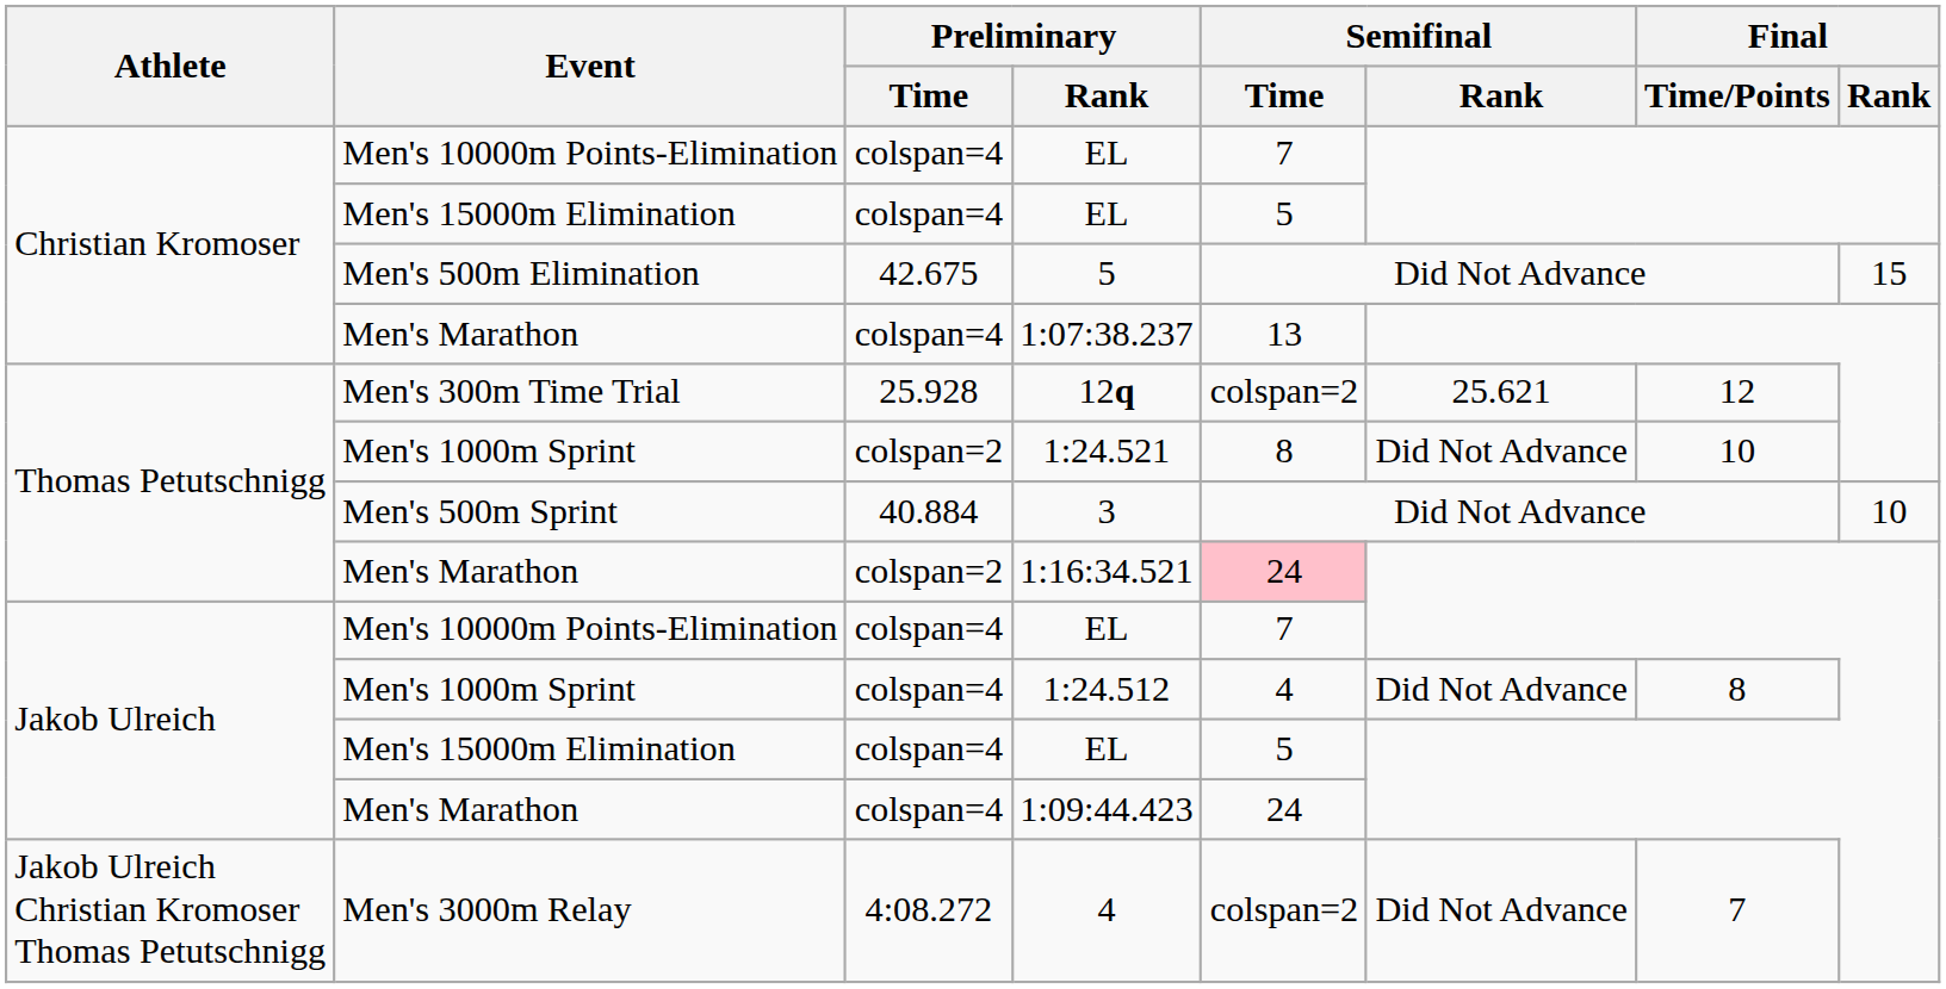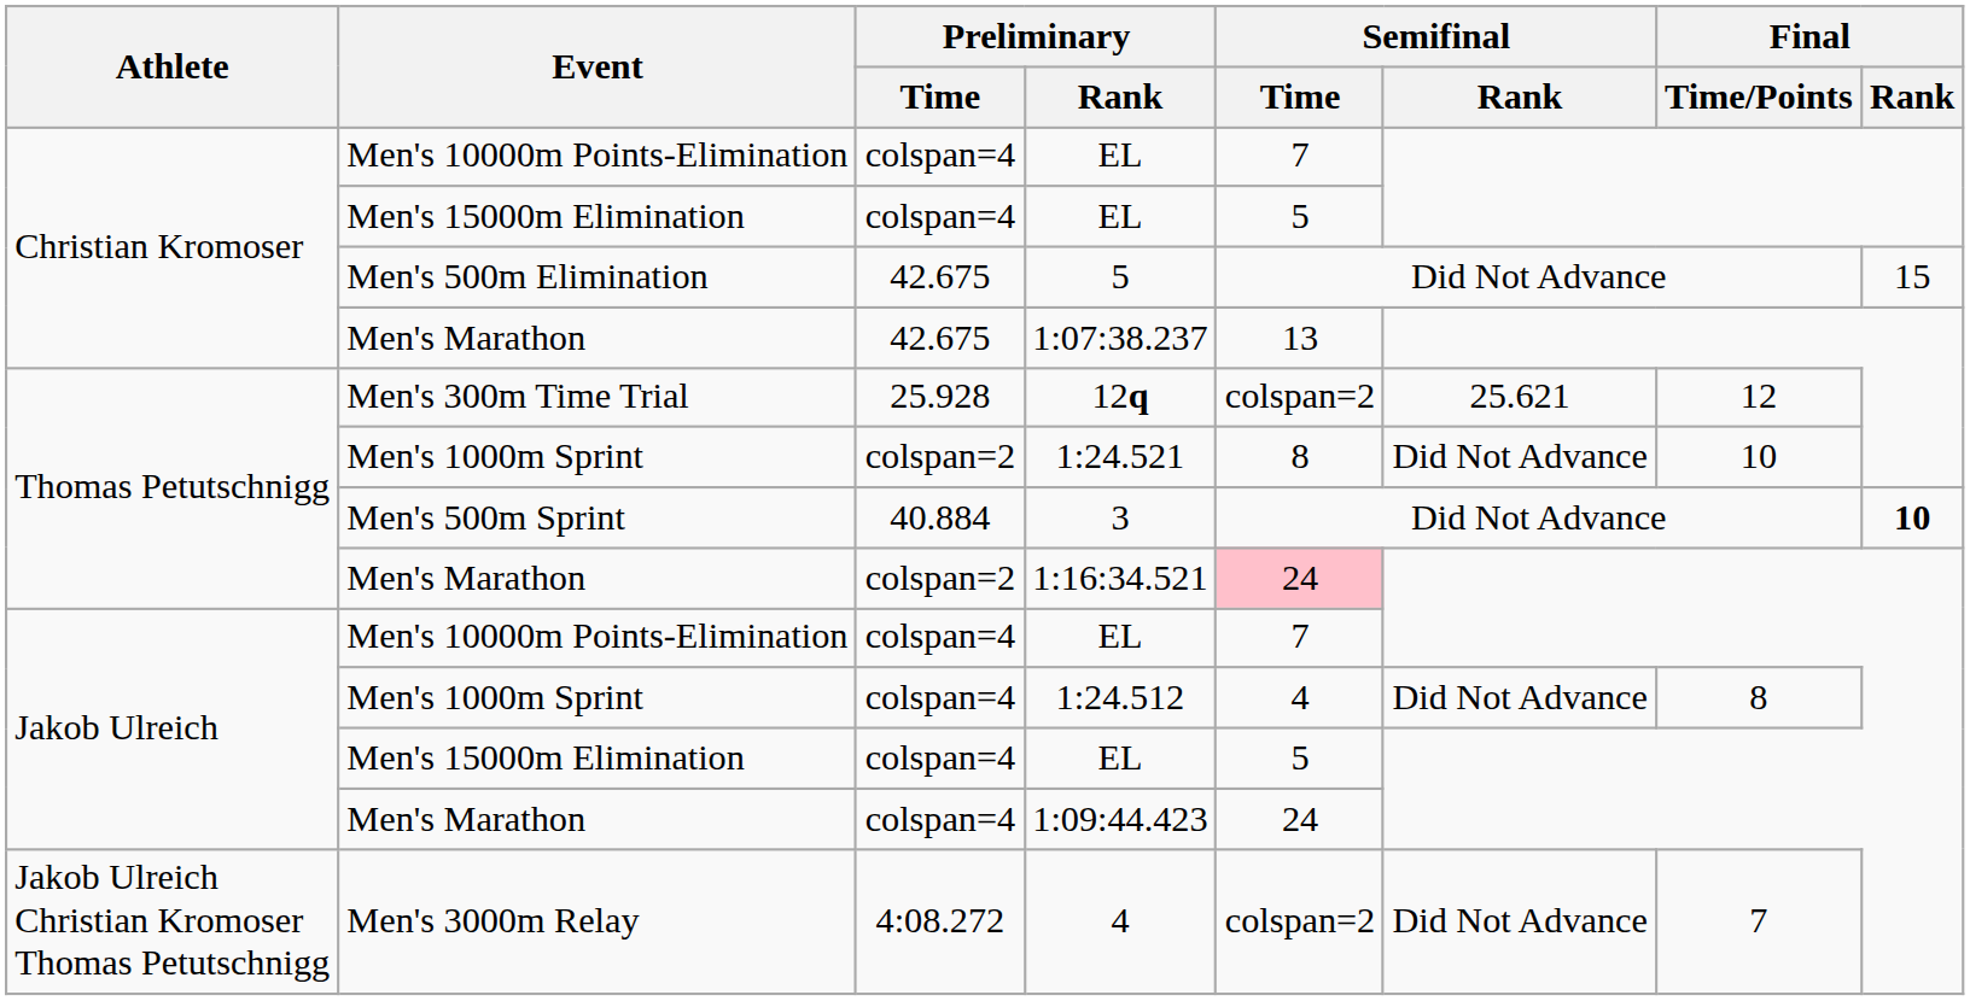1:07:38.237 | Preliminary / Time: colspan=4 -> 42.675
3 | Final / Rank: normal -> bold
